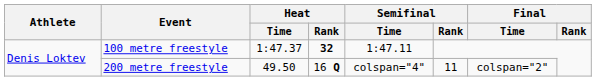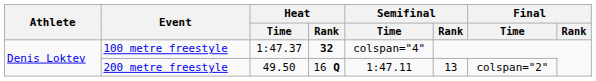100 metre freestyle | Semifinal / Time: 1:47.11 -> colspan="4"
200 metre freestyle | Semifinal / Time: colspan="4" -> 1:47.11
200 metre freestyle | Semifinal / Rank: 11 -> 13
